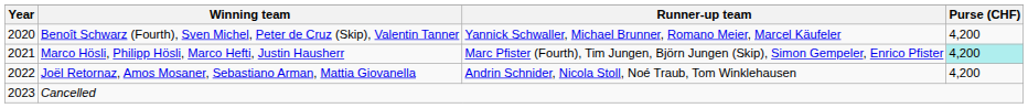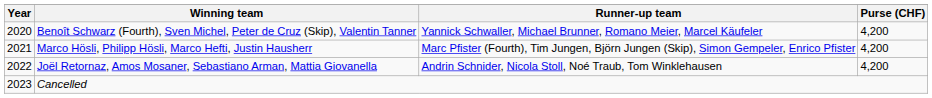Marco Hösli, Philipp Hösli, Marco Hefti, Justin Hausherr | Purse (CHF): paleturquoise background -> no background
